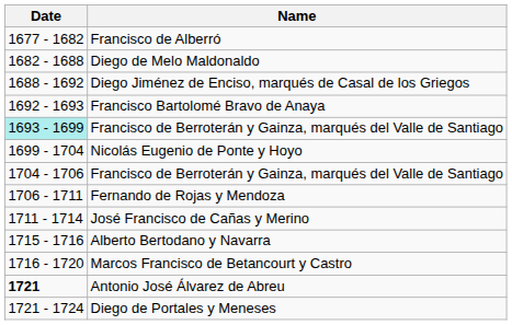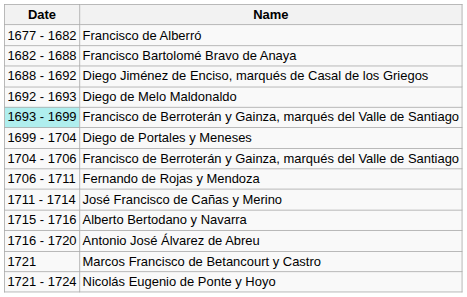row 3 | Name: Diego de Melo Maldonaldo -> Francisco Bartolomé Bravo de Anaya
row 5 | Name: Francisco Bartolomé Bravo de Anaya -> Diego de Melo Maldonaldo
row 7 | Name: Nicolás Eugenio de Ponte y Hoyo -> Diego de Portales y Meneses
row 12 | Name: Marcos Francisco de Betancourt y Castro -> Antonio José Álvarez de Abreu
row 13 | Date: bold -> normal
row 13 | Name: Antonio José Álvarez de Abreu -> Marcos Francisco de Betancourt y Castro
row 14 | Name: Diego de Portales y Meneses -> Nicolás Eugenio de Ponte y Hoyo
